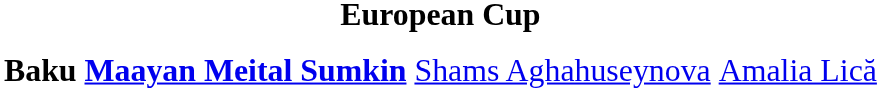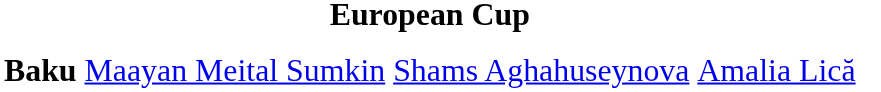Baku | column 2: bold -> normal
